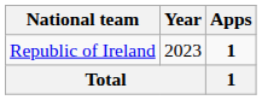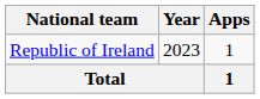Republic of Ireland | Apps: bold -> normal
